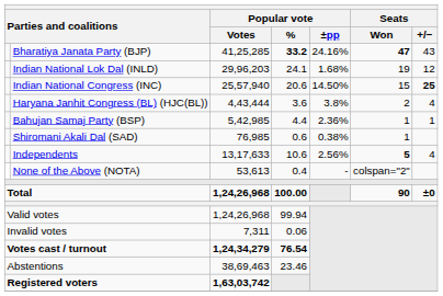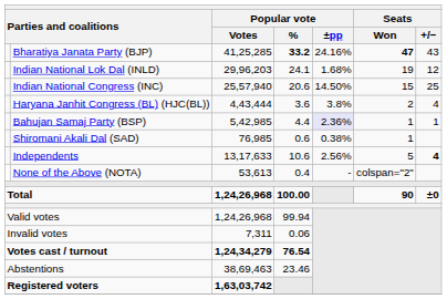Indian National Congress (INC) | Seats / +/−: bold -> normal
Bahujan Samaj Party (BSP) | Popular vote / ±pp: no background -> lavender background
Independents | Seats / Won: bold -> normal
Independents | Seats / +/−: normal -> bold
